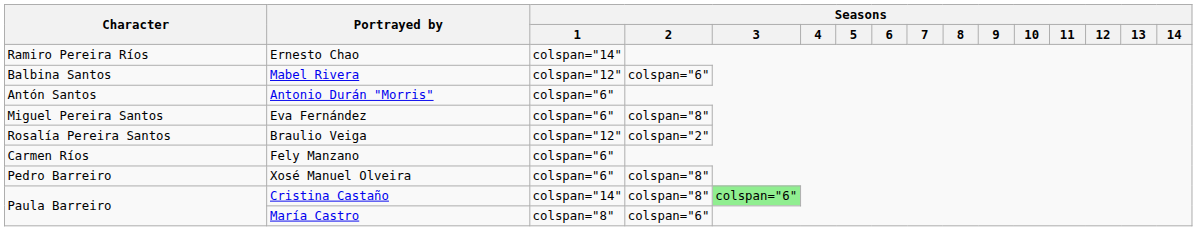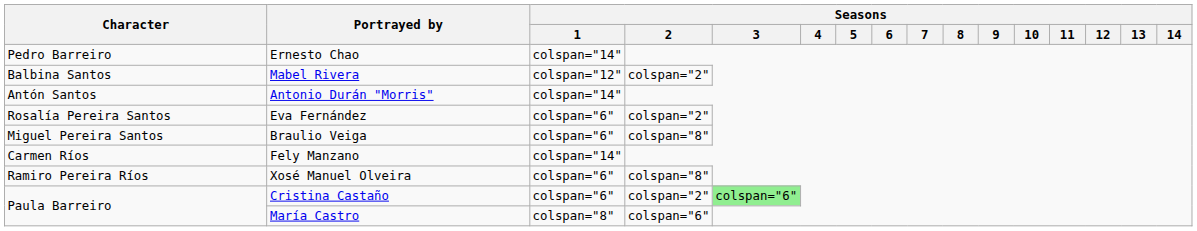Ernesto Chao | Character: Ramiro Pereira Ríos -> Pedro Barreiro
Mabel Rivera | Seasons / 2: colspan="6" -> colspan="2"
Antonio Durán "Morris" | Seasons / 1: colspan="6" -> colspan="14"
Eva Fernández | Character: Miguel Pereira Santos -> Rosalía Pereira Santos
Eva Fernández | Seasons / 2: colspan="8" -> colspan="2"
Braulio Veiga | Character: Rosalía Pereira Santos -> Miguel Pereira Santos
Braulio Veiga | Seasons / 1: colspan="12" -> colspan="6"
Braulio Veiga | Seasons / 2: colspan="2" -> colspan="8"
Fely Manzano | Seasons / 1: colspan="6" -> colspan="14"
Xosé Manuel Olveira | Character: Pedro Barreiro -> Ramiro Pereira Ríos
Cristina Castaño | Seasons / 1: colspan="14" -> colspan="6"
Cristina Castaño | Seasons / 2: colspan="8" -> colspan="2"
